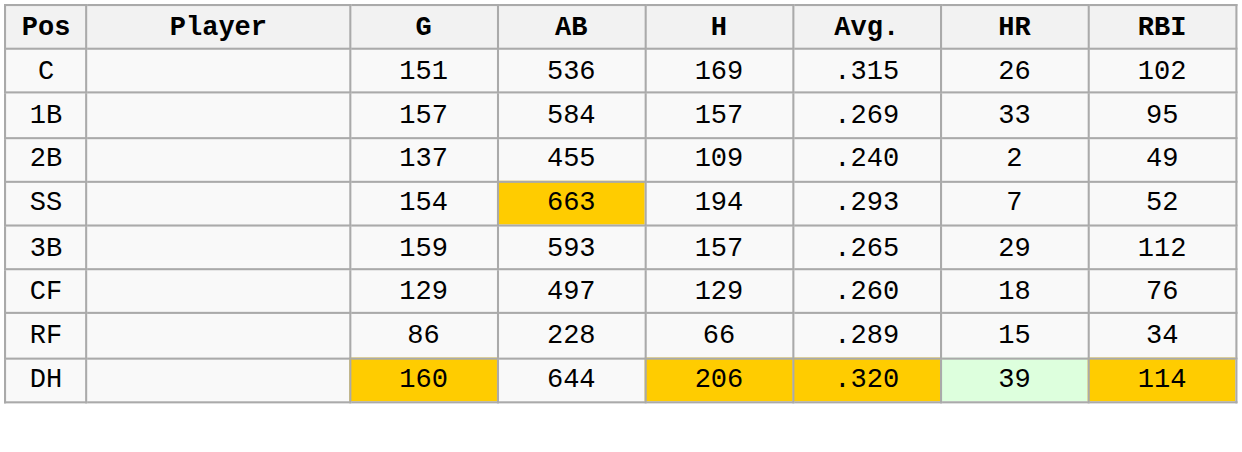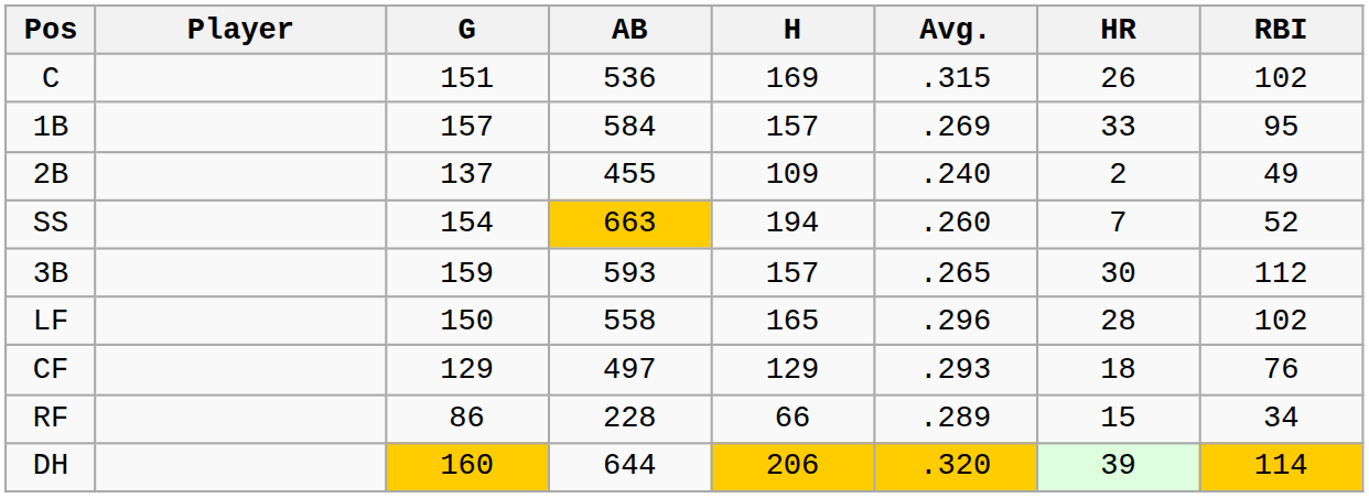SS | Avg.: .293 -> .260
3B | HR: 29 -> 30
+ row: LF | 150 | 558 | 165 | .296 | 28 | 102
CF | Avg.: .260 -> .293
